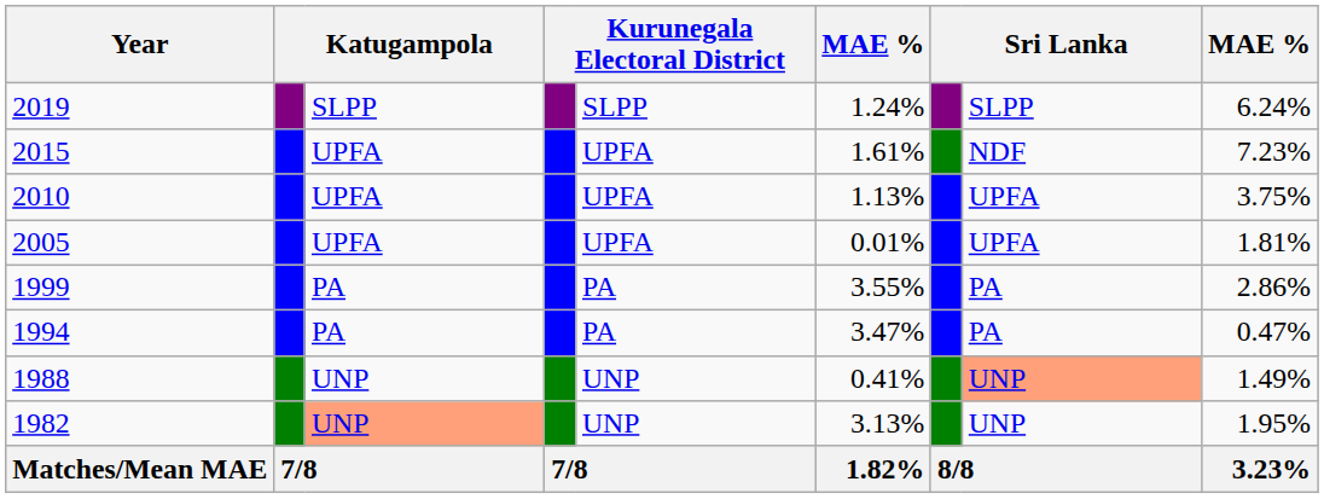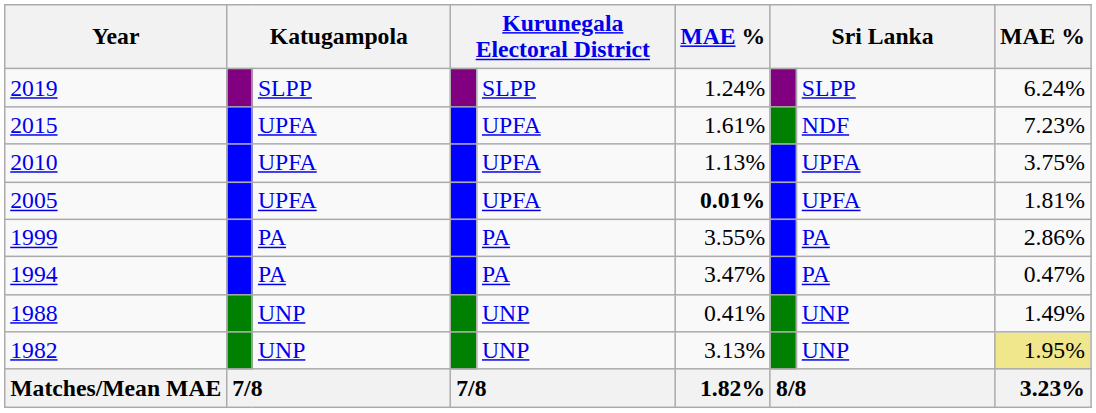2005 | column 6: normal -> bold
1988 | column 8: lightsalmon background -> no background
1982 | column 3: lightsalmon background -> no background
1982 | column 9: no background -> khaki background
